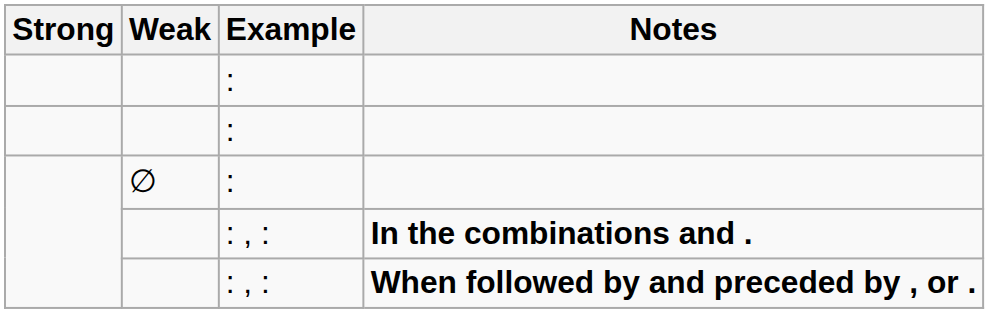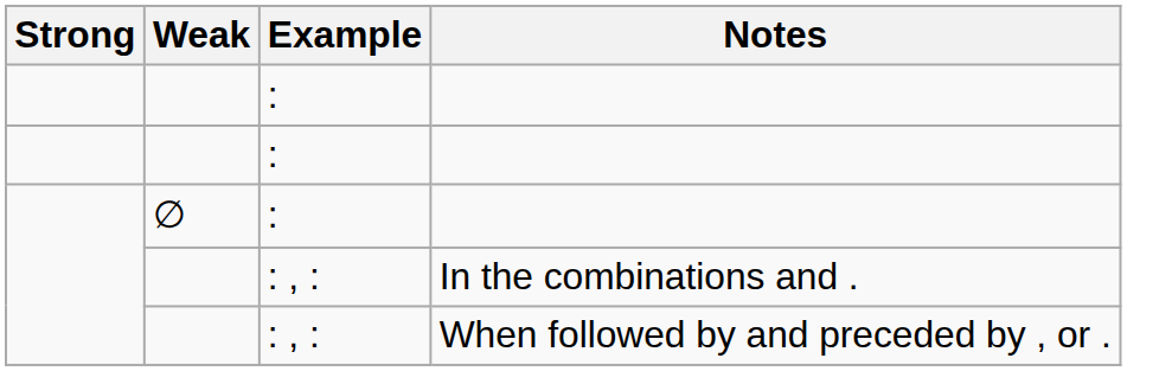In the combinations and . | Notes: bold -> normal
When followed by and preceded by , or . | Notes: bold -> normal
